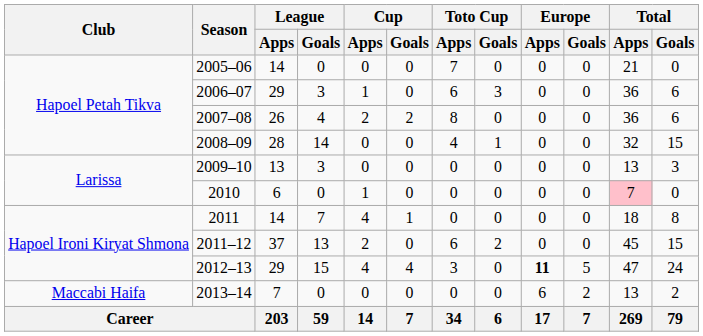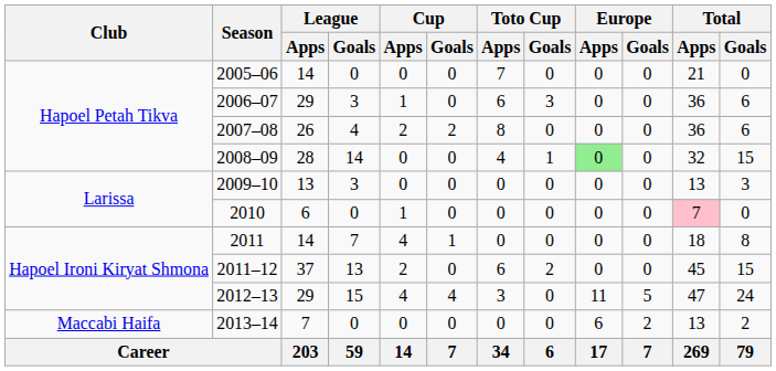2008–09 | Europe / Apps: no background -> lightgreen background
2012–13 | Europe / Apps: bold -> normal
